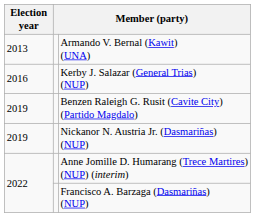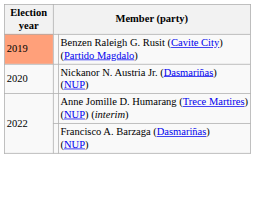- row: 2013 | Armando V. Bernal (Kawit) (UNA)
- row: 2016 | Kerby J. Salazar (General Trias) (NUP)
Benzen Raleigh G. Rusit (Cavite City) (Partido Magdalo) | Election year: no background -> lightsalmon background
Nickanor N. Austria Jr. (Dasmariñas) (NUP) | Election year: 2019 -> 2020
